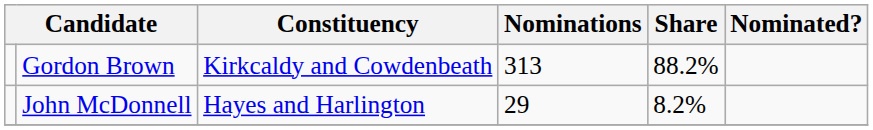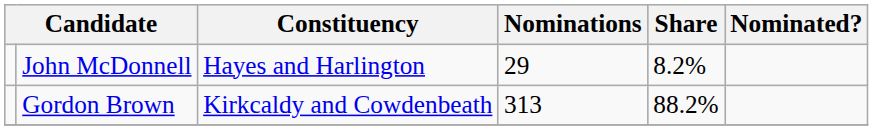rows swapped: Gordon Brown <-> John McDonnell
